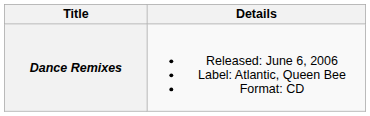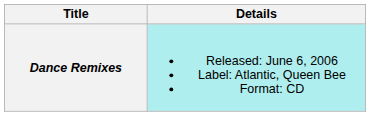Dance Remixes | Details: no background -> paleturquoise background
